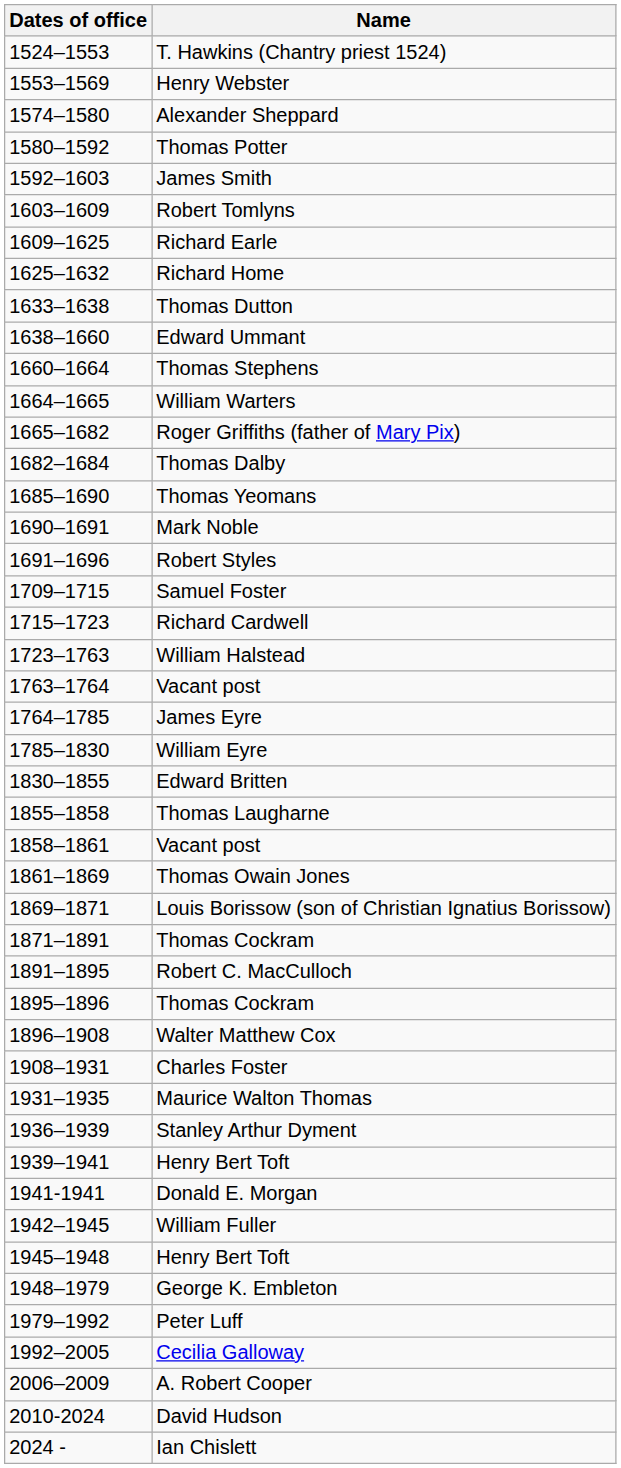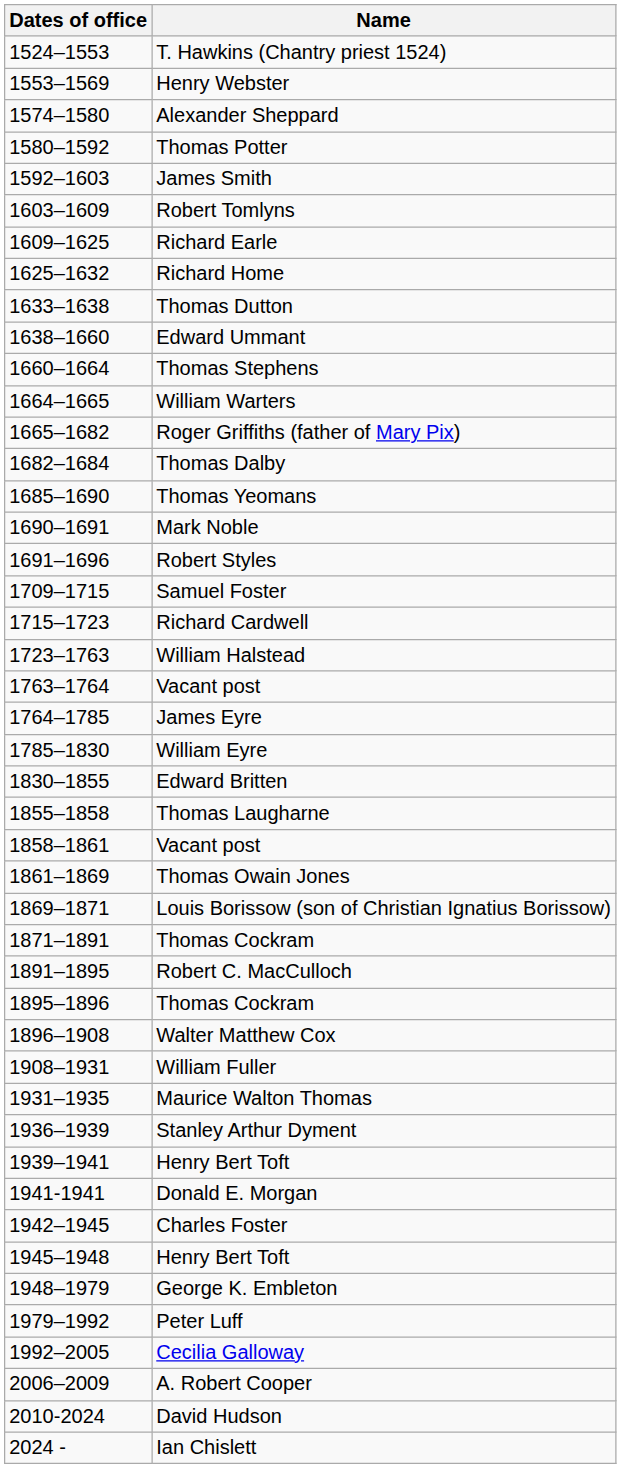row 34 | Name: Charles Foster -> William Fuller
row 39 | Name: William Fuller -> Charles Foster
